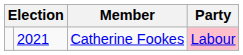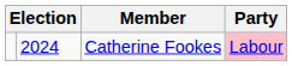Catherine Fookes | column 2: 2021 -> 2024
